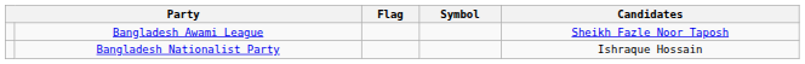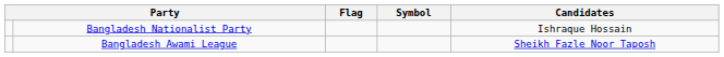rows swapped: Bangladesh Awami League <-> Bangladesh Nationalist Party
